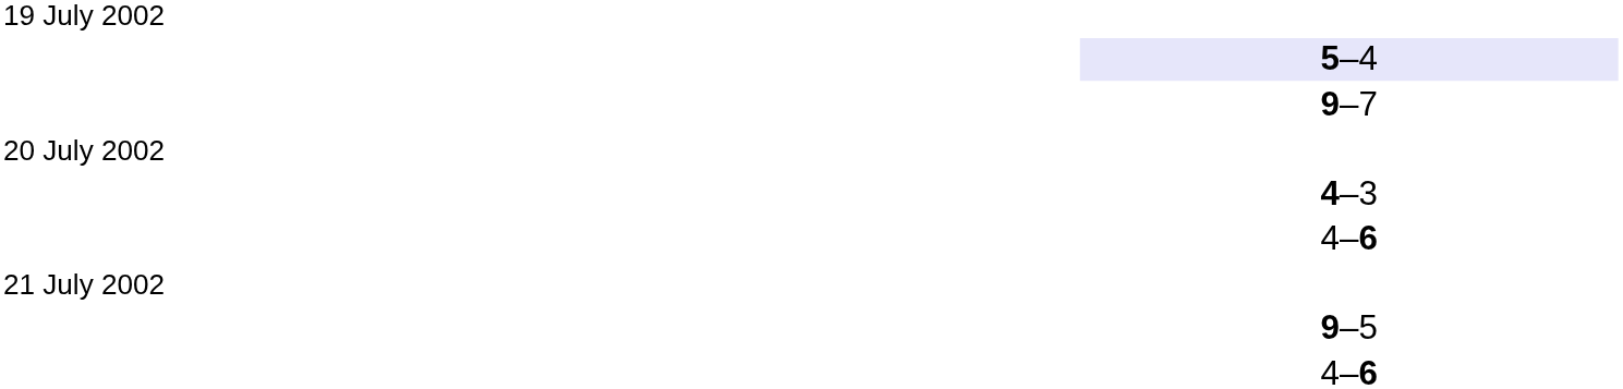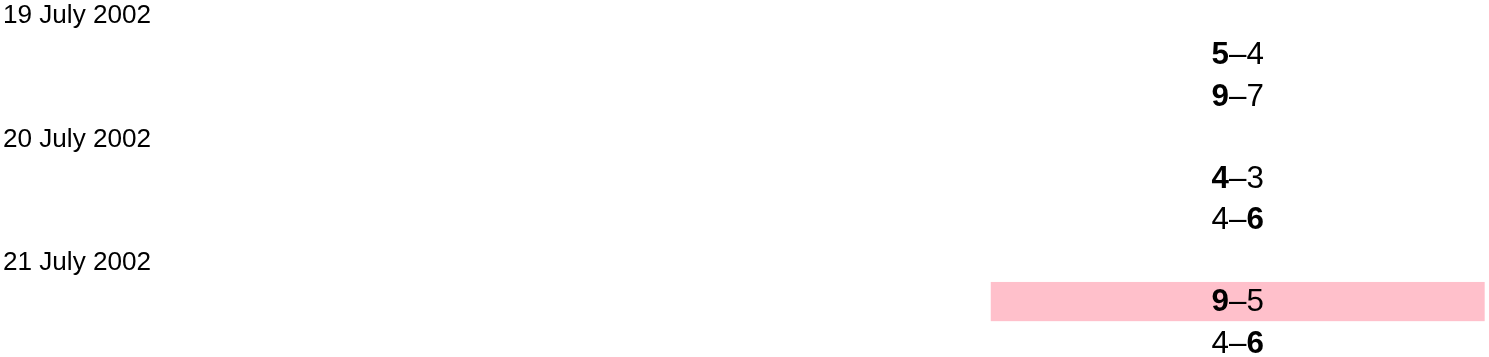5–4 | column 2: lavender background -> no background
9–5 | column 2: no background -> pink background
